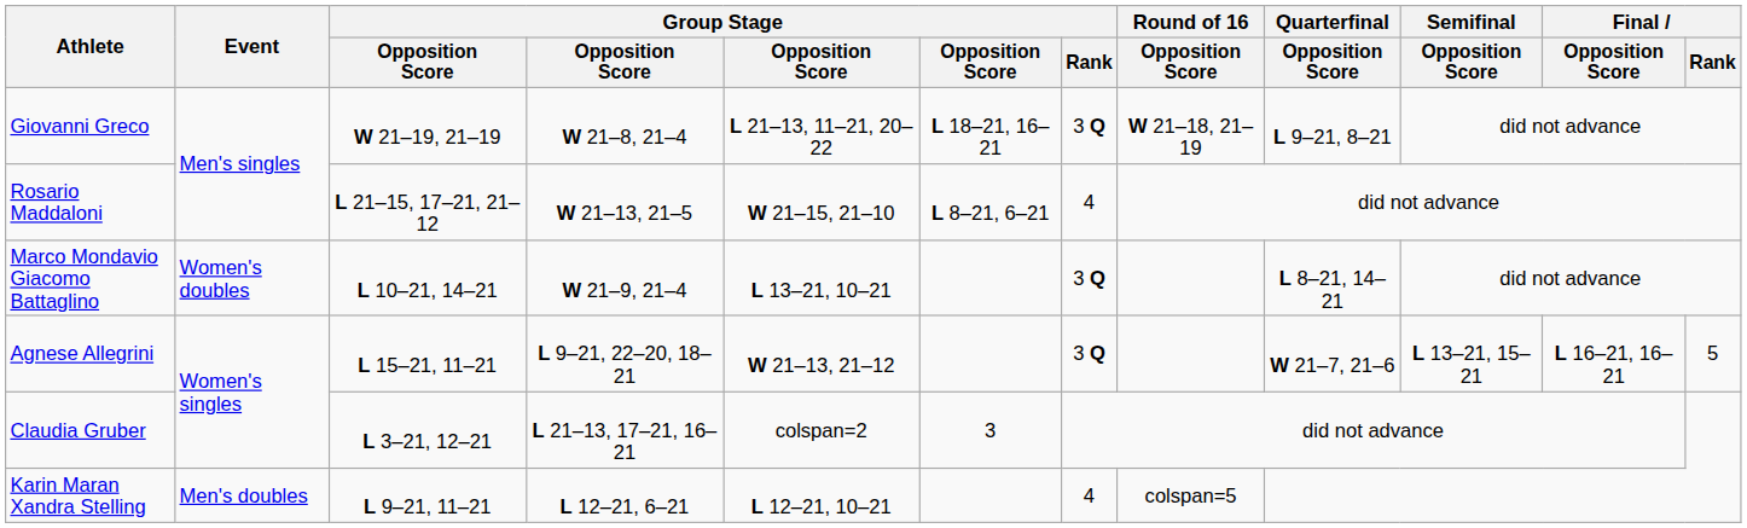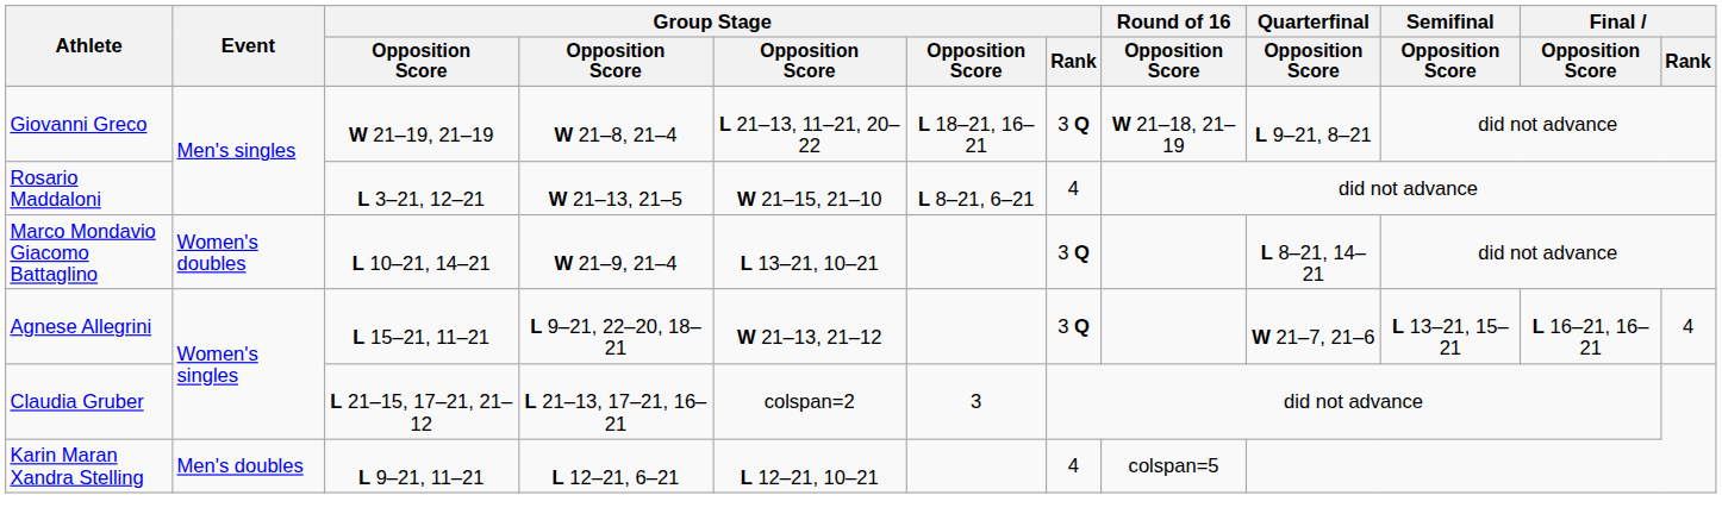Rosario Maddaloni | column 3: L 21–15, 17–21, 21–12 -> L 3–21, 12–21
Agnese Allegrini | Final / Rank: 5 -> 4
Claudia Gruber | column 3: L 3–21, 12–21 -> L 21–15, 17–21, 21–12
